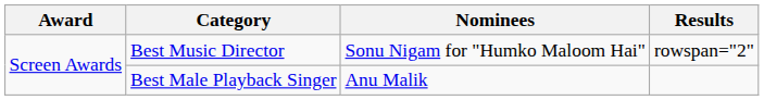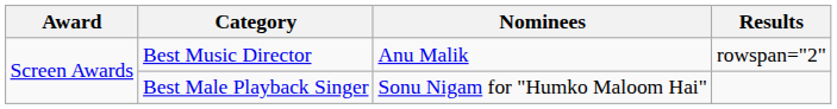Best Music Director | Nominees: Sonu Nigam for "Humko Maloom Hai" -> Anu Malik
Best Male Playback Singer | Nominees: Anu Malik -> Sonu Nigam for "Humko Maloom Hai"
